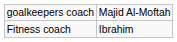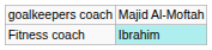Fitness coach | column 2: no background -> paleturquoise background
